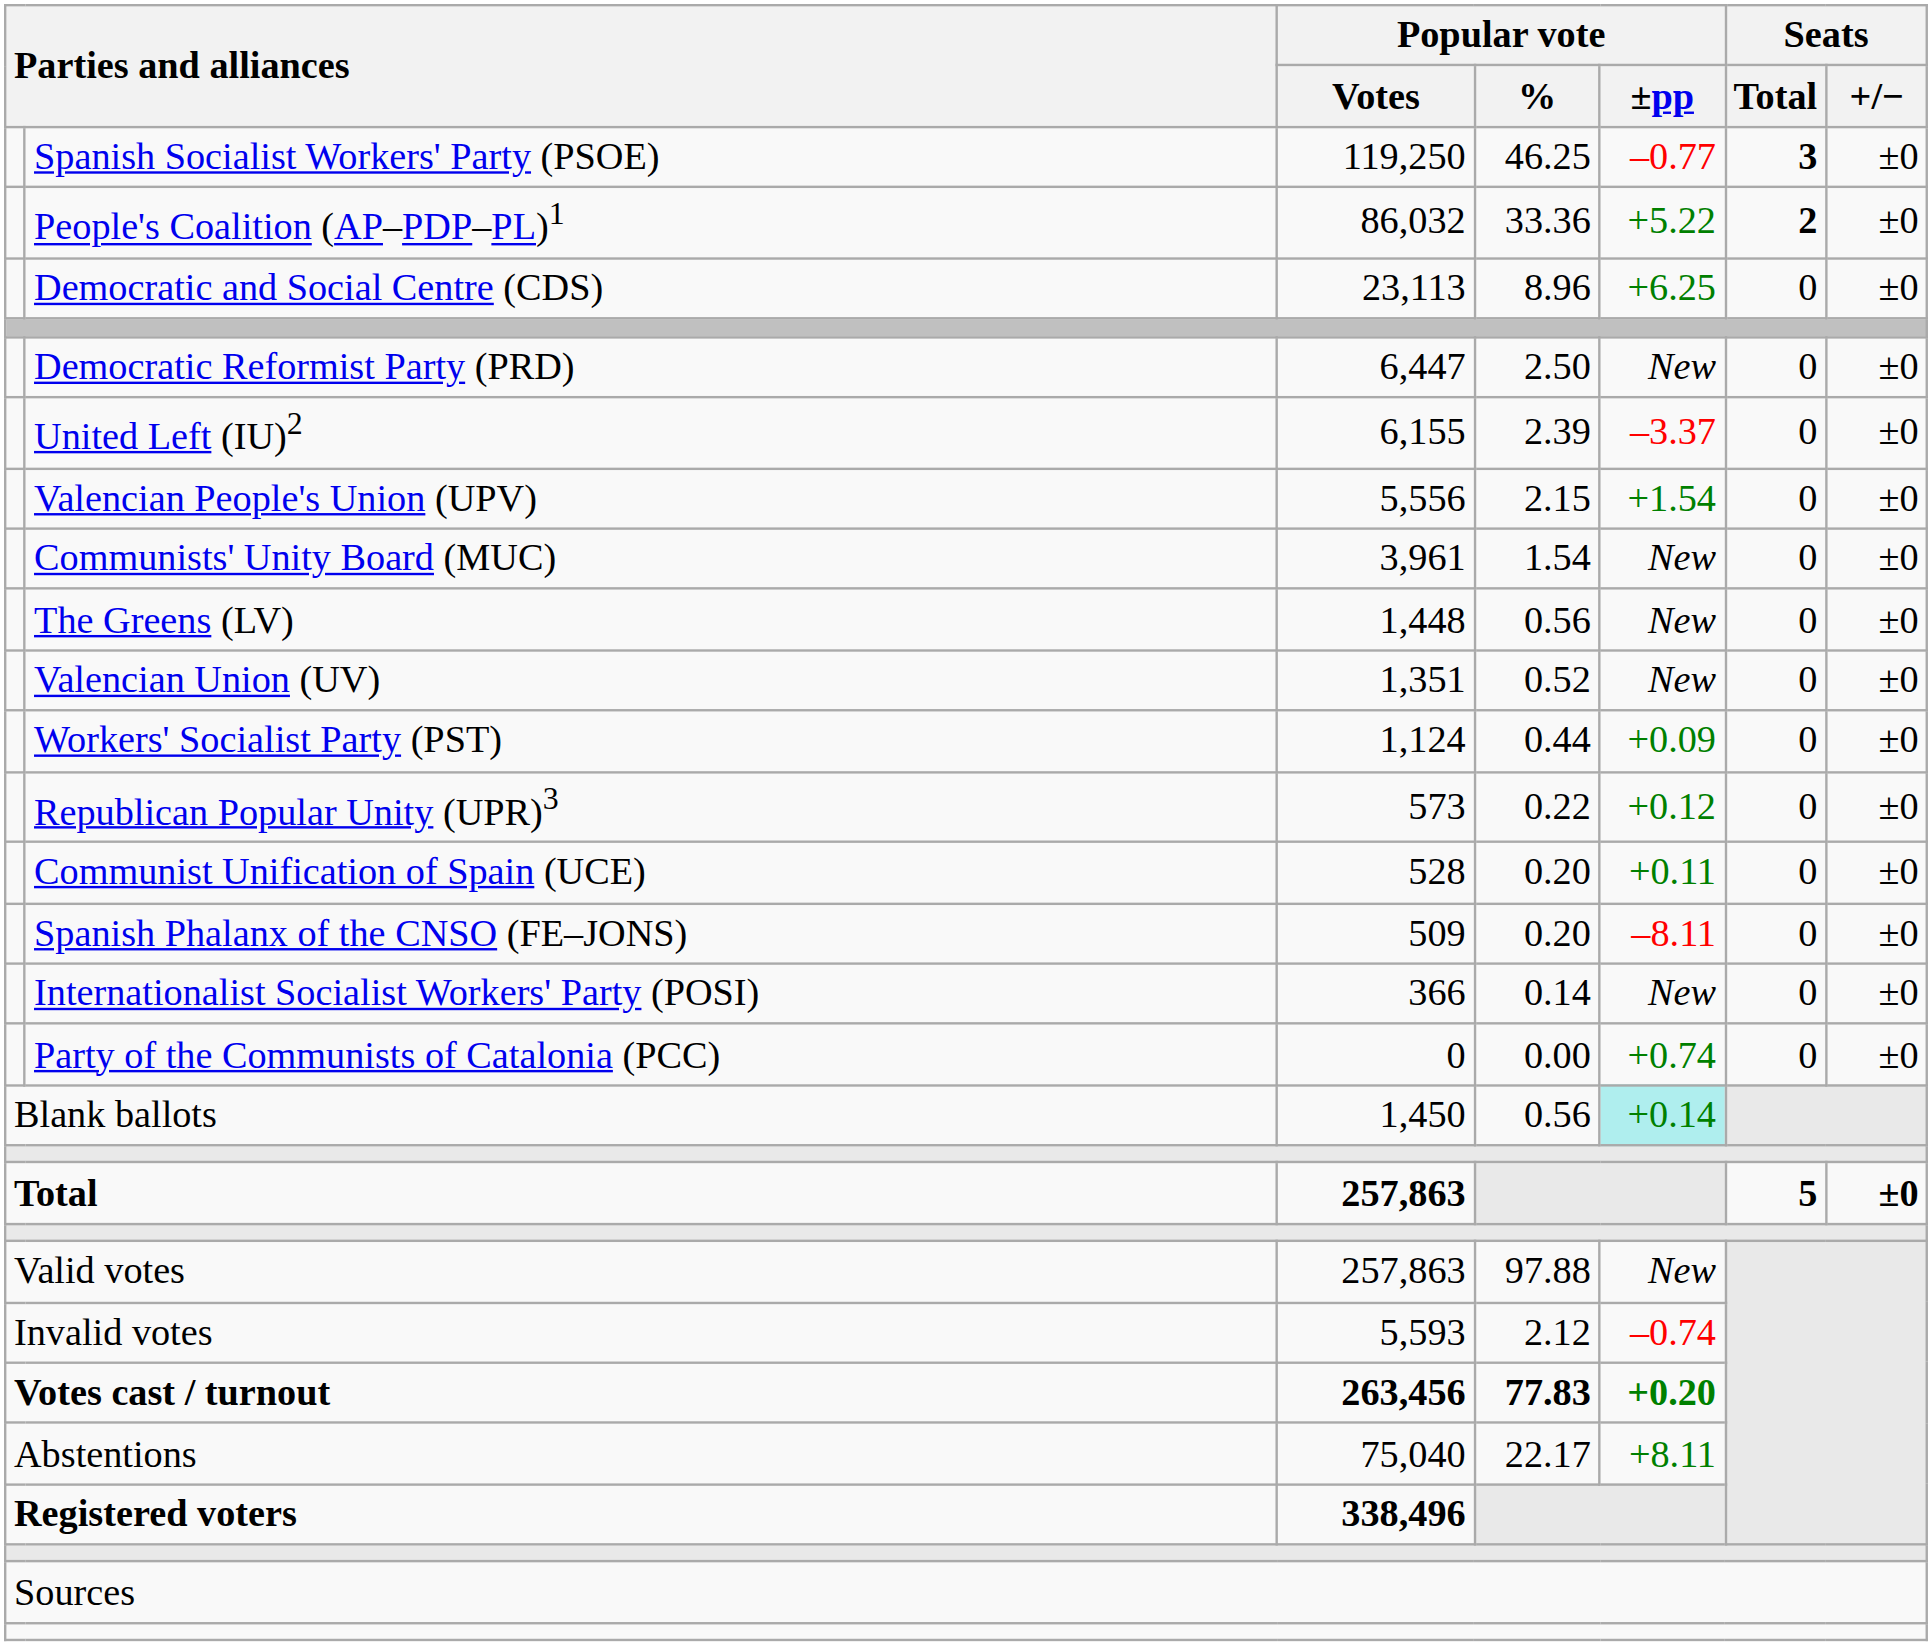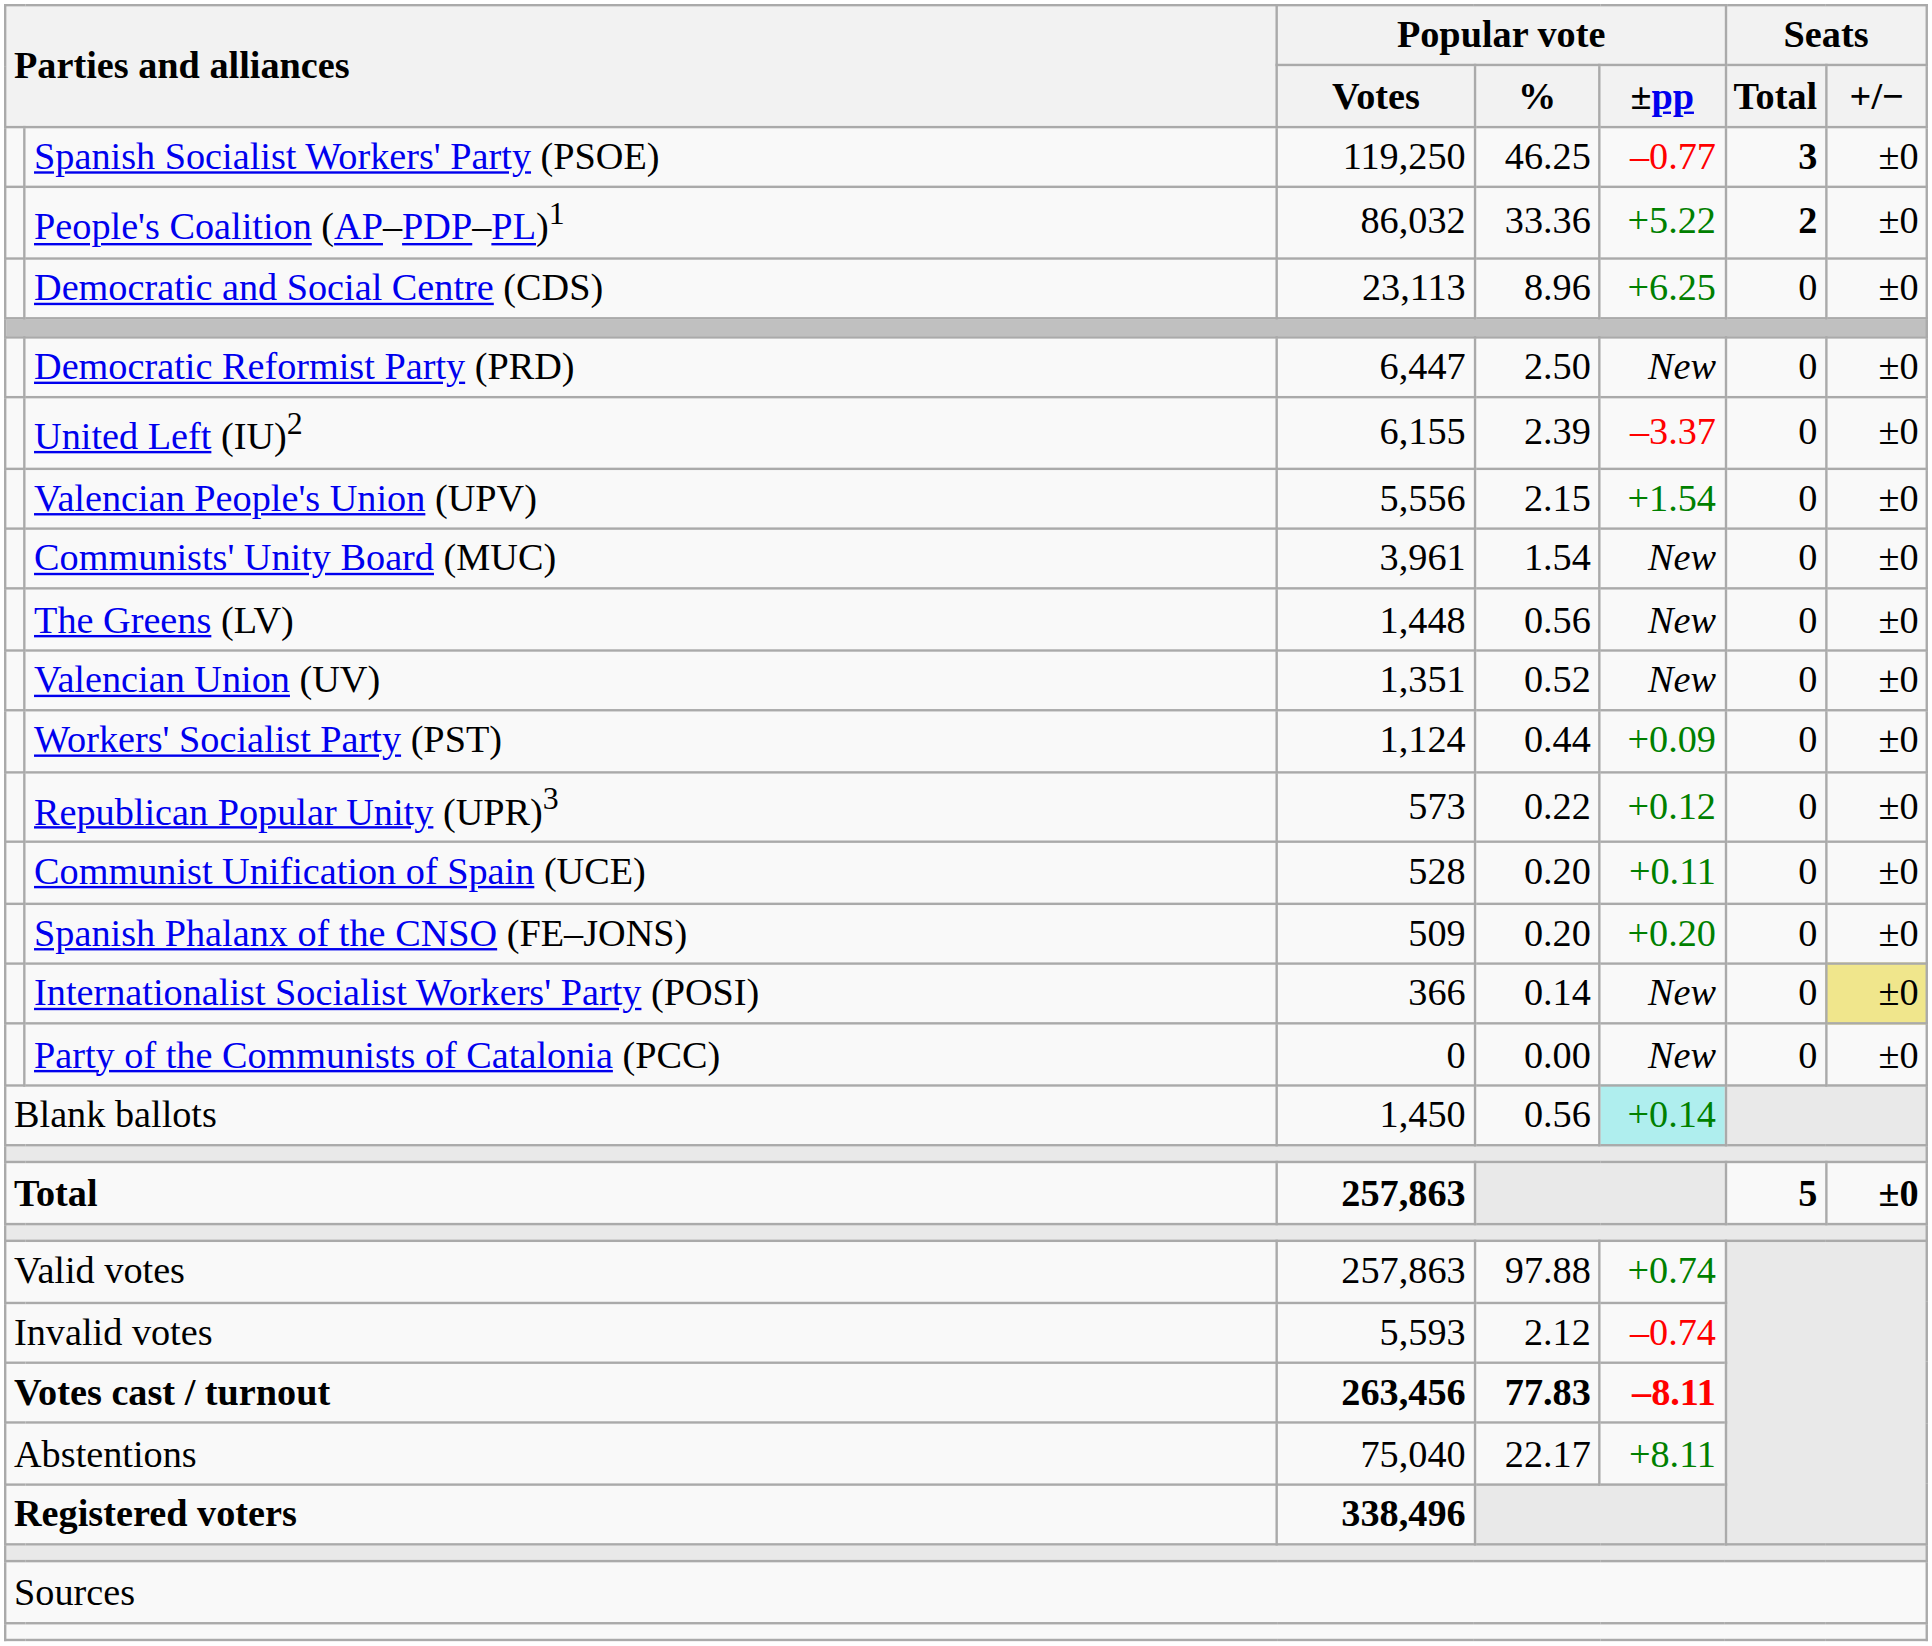Spanish Phalanx of the CNSO (FE–JONS) | Popular vote / ±pp: –8.11 -> +0.20
Internationalist Socialist Workers' Party (POSI) | Seats / +/−: no background -> khaki background
Party of the Communists of Catalonia (PCC) | Popular vote / ±pp: +0.74 -> New
Valid votes | Popular vote / ±pp: New -> +0.74
Votes cast / turnout | Popular vote / ±pp: +0.20 -> –8.11
